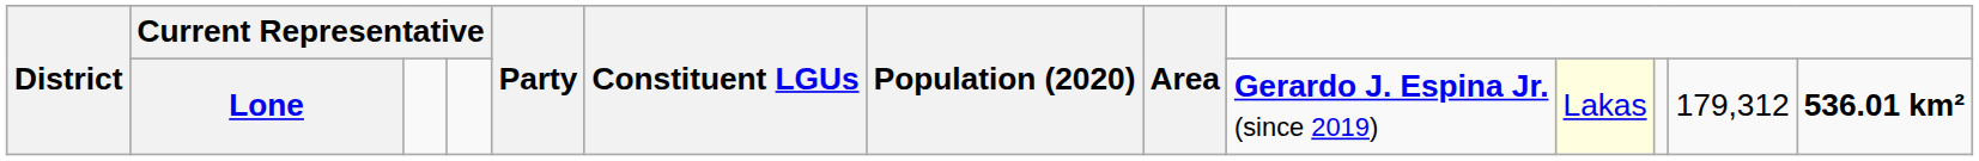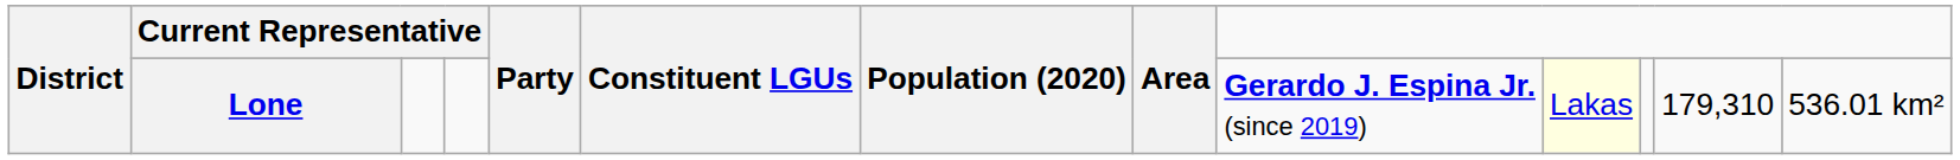row 2 | column 12: 179,312 -> 179,310
row 2 | column 13: bold -> normal
